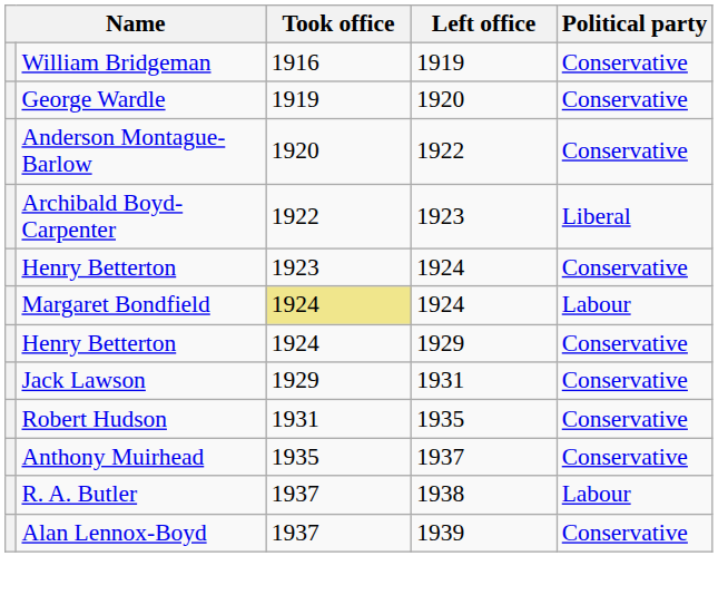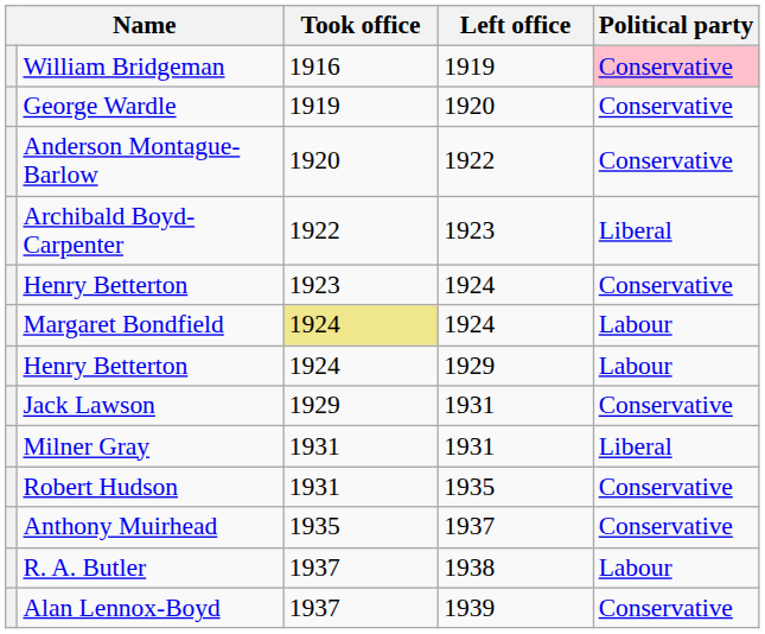William Bridgeman | Political party: no background -> pink background
Henry Betterton / 1929 | Political party: Conservative -> Labour
+ row: Milner Gray | 1931 | 1931 | Liberal
